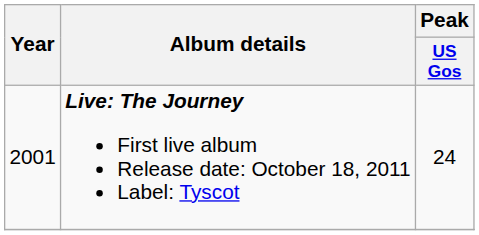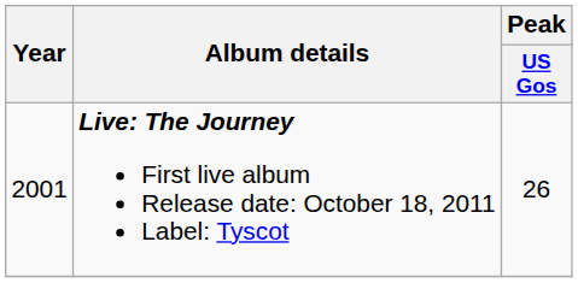row 3 | Peak / US Gos: 24 -> 26
